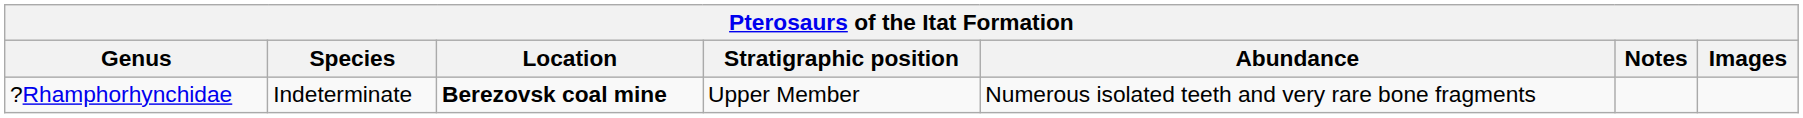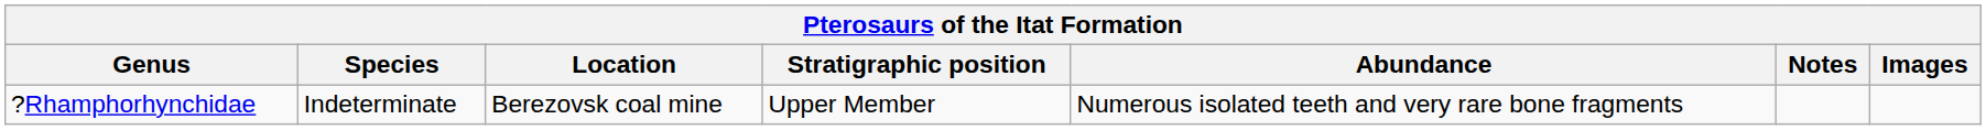?Rhamphorhynchidae | Location: bold -> normal
